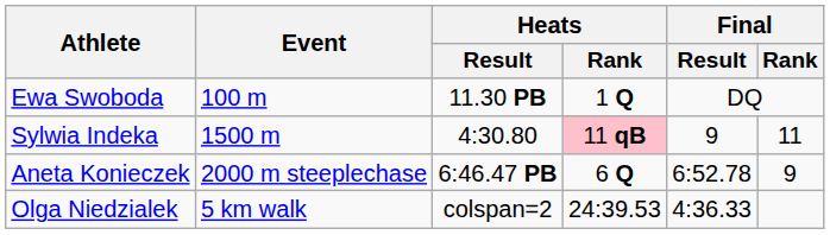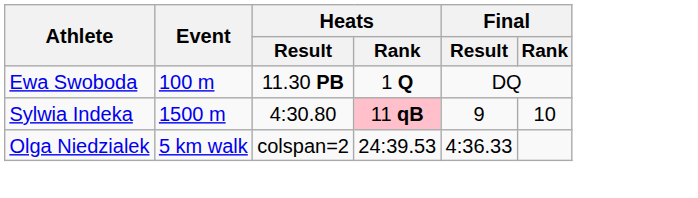Sylwia Indeka | Final / Rank: 11 -> 10
- row: Aneta Konieczek | 2000 m steeplechase | 6:46.47 PB | 6 Q | 6:52.78 | 9
